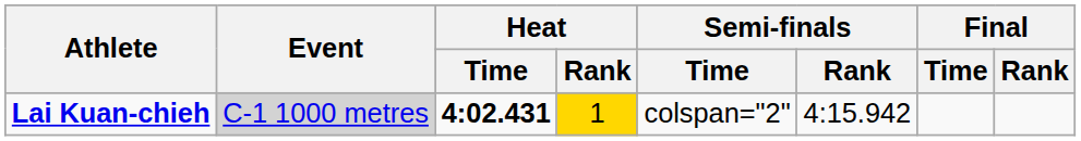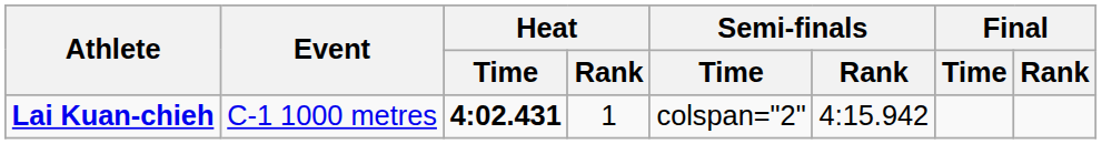Lai Kuan-chieh | Event: lightgrey background -> no background
Lai Kuan-chieh | Heat / Rank: gold background -> no background
